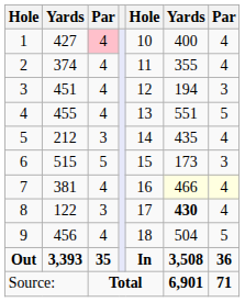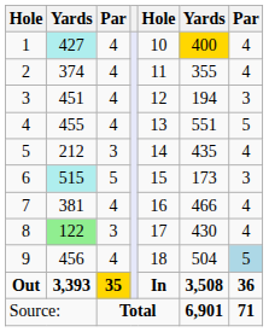1 | column 2: no background -> paleturquoise background
1 | column 3: pink background -> no background
1 | column 6: no background -> gold background
6 | column 2: no background -> paleturquoise background
7 | column 6: lightyellow background -> no background
7 | column 7: lightyellow background -> no background
8 | column 2: no background -> lightgreen background
8 | column 6: bold -> normal
9 | column 7: no background -> lightblue background
Out | column 3: no background -> gold background
